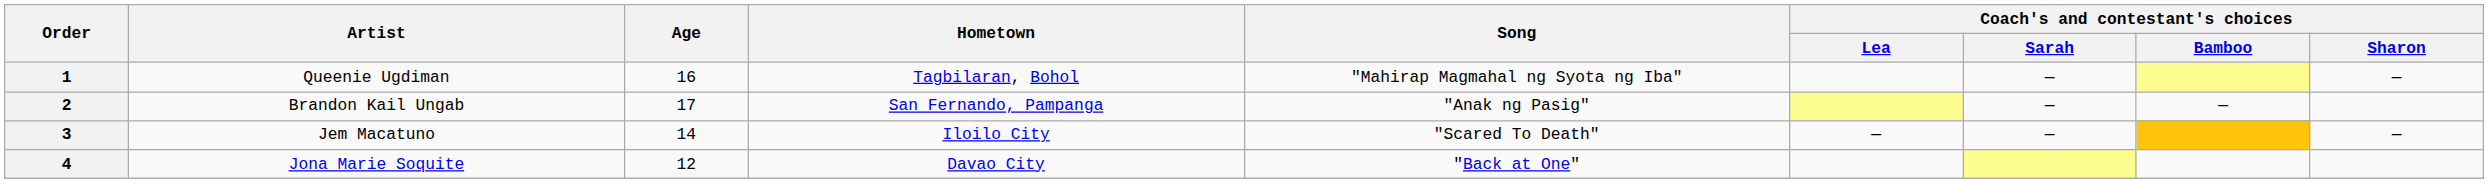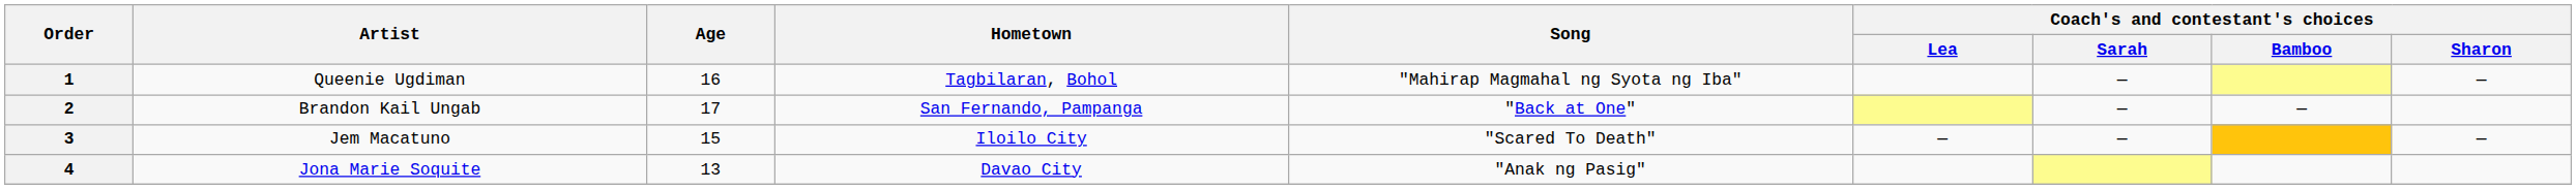2 | Song: "Anak ng Pasig" -> "Back at One"
3 | Age: 14 -> 15
4 | Age: 12 -> 13
4 | Song: "Back at One" -> "Anak ng Pasig"
